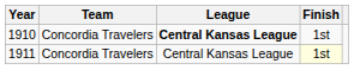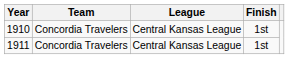1910 | League: bold -> normal
1911 | Finish: lightyellow background -> no background
